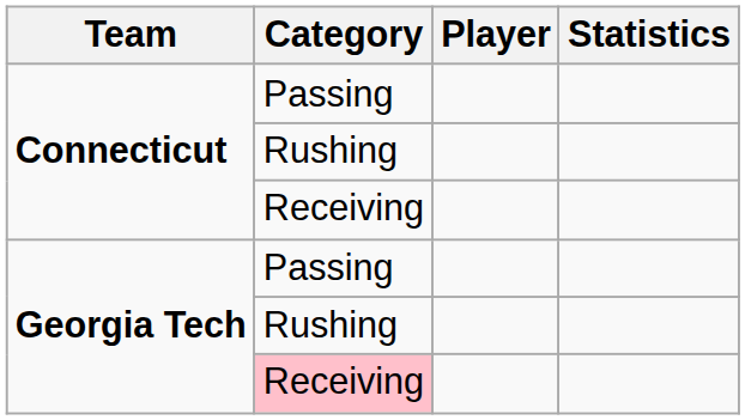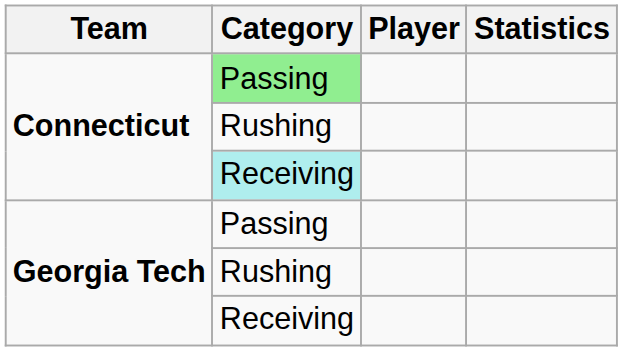Connecticut / Passing | Category: no background -> lightgreen background
Connecticut / Receiving | Category: no background -> paleturquoise background
Georgia Tech / Receiving | Category: pink background -> no background
